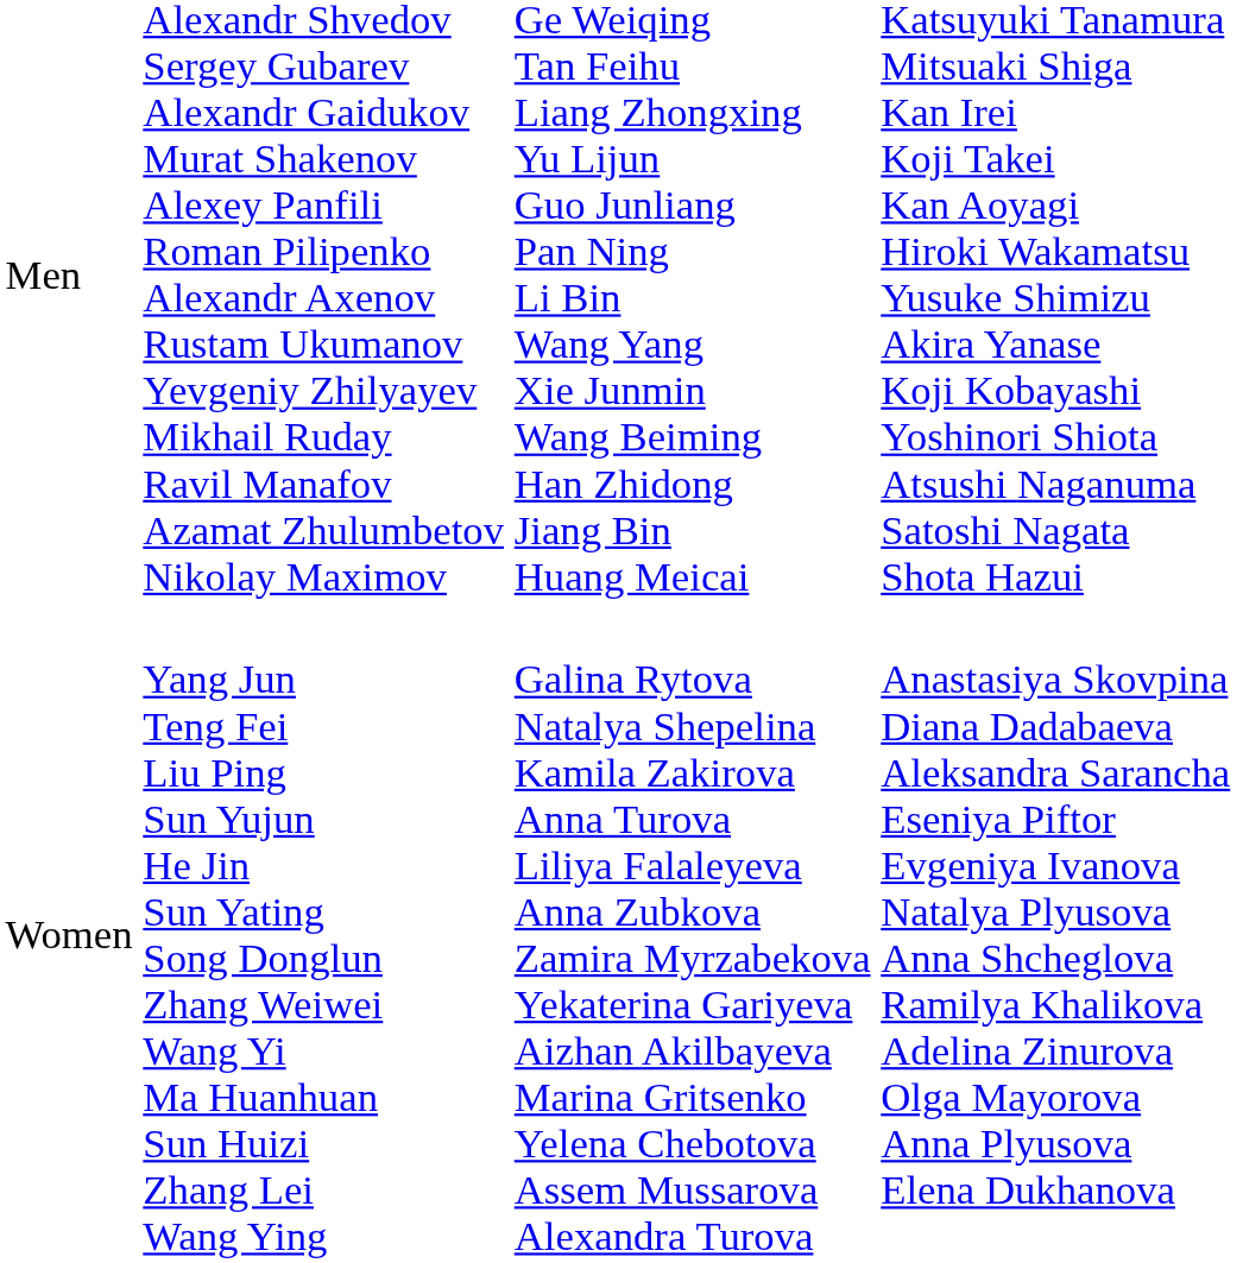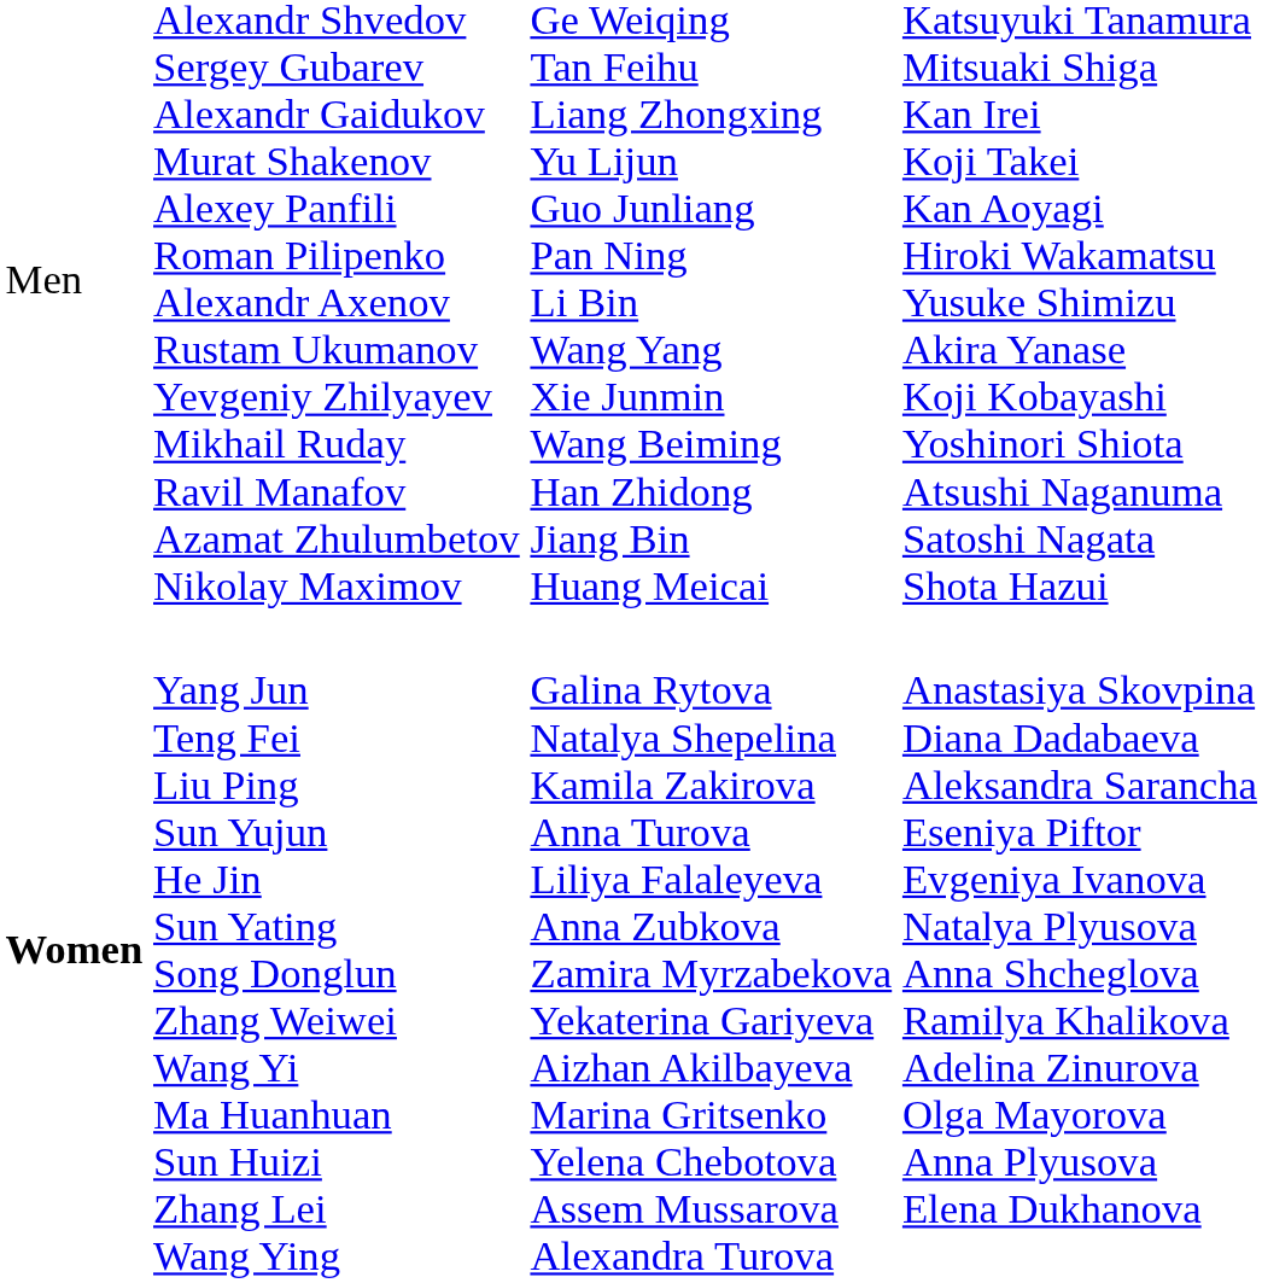Women | column 1: normal -> bold
